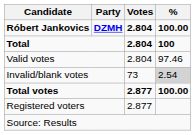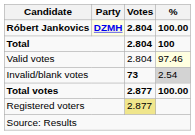Róbert Jankovics | Party: no background -> lightyellow background
Valid votes | %: no background -> lightyellow background
Invalid/blank votes | Votes: normal -> bold
Registered voters | Votes: no background -> khaki background
